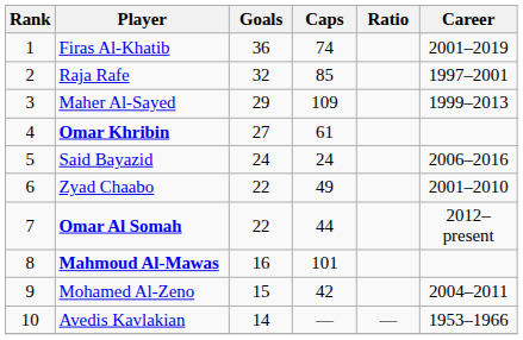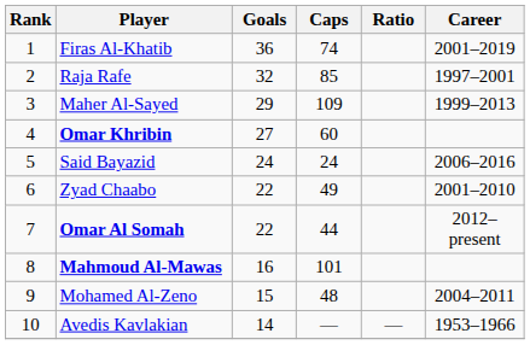Omar Khribin | Caps: 61 -> 60
Mohamed Al-Zeno | Caps: 42 -> 48
